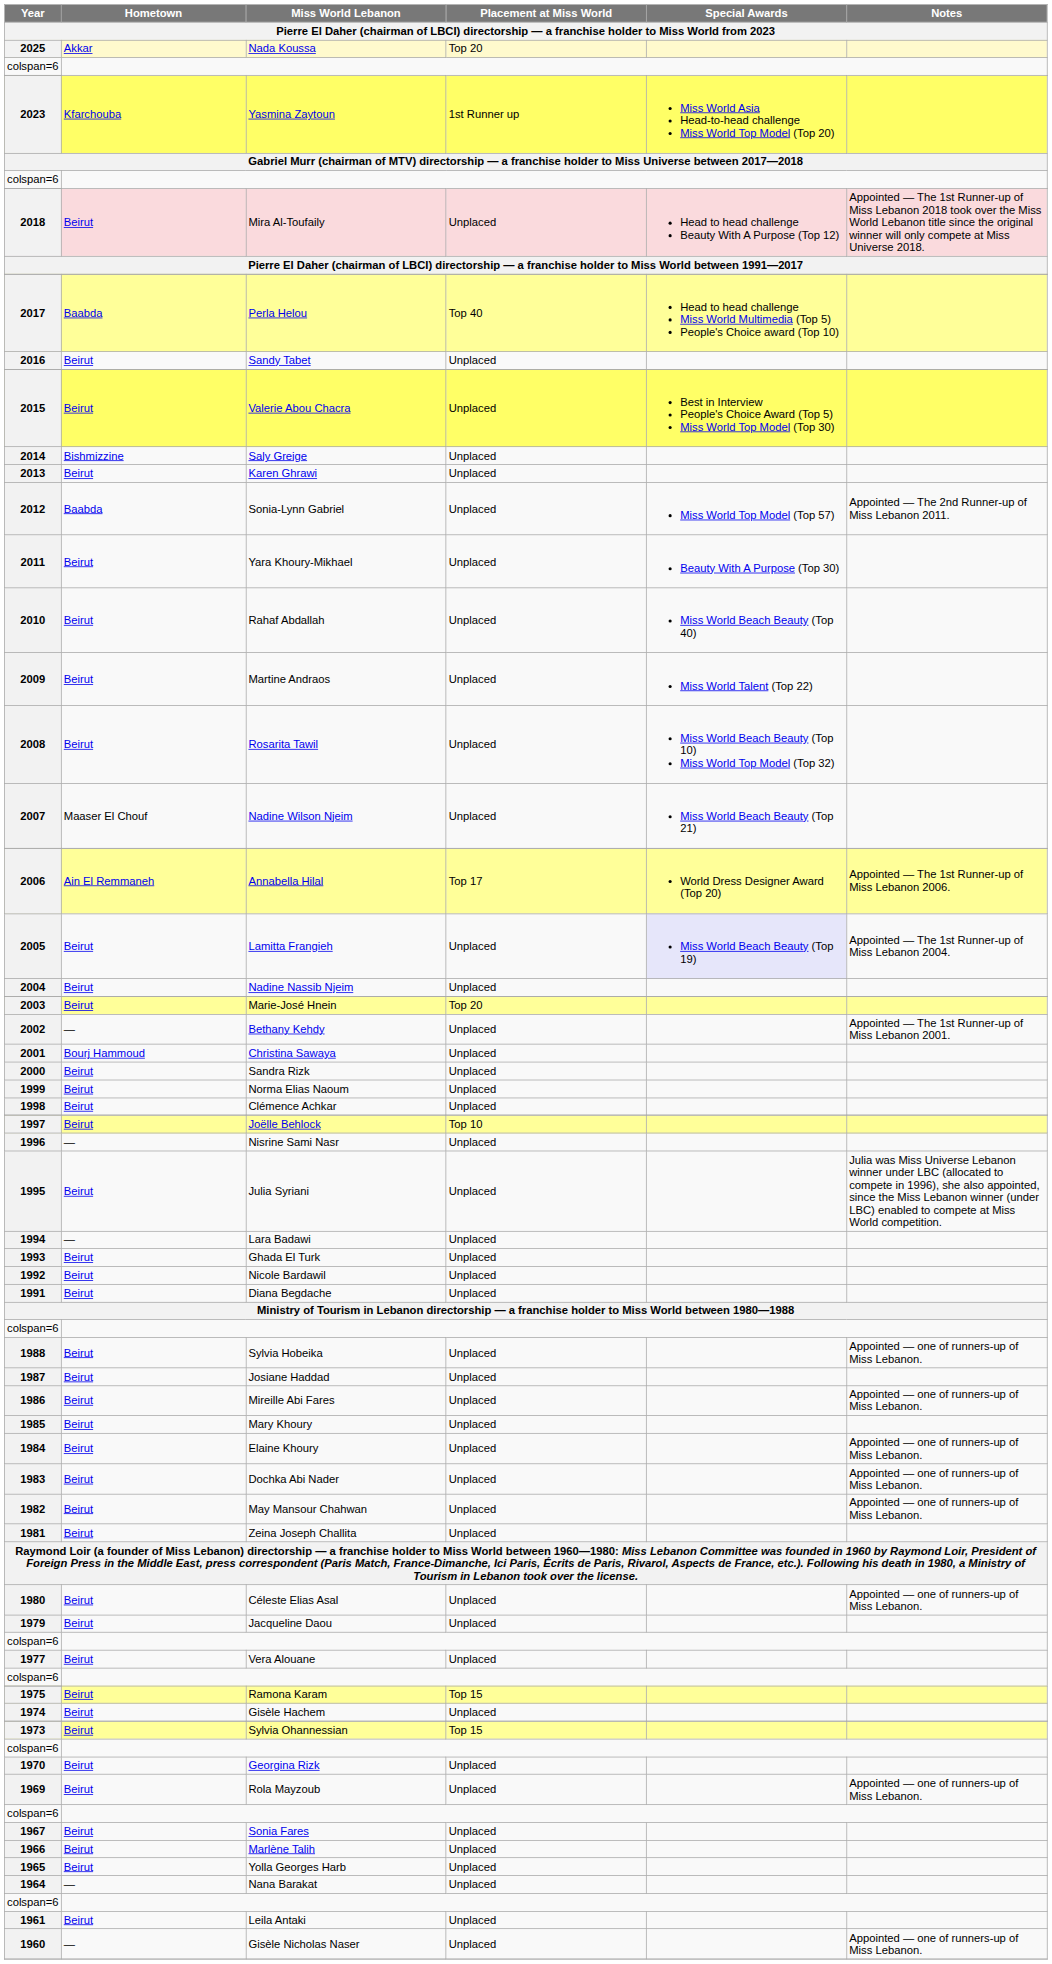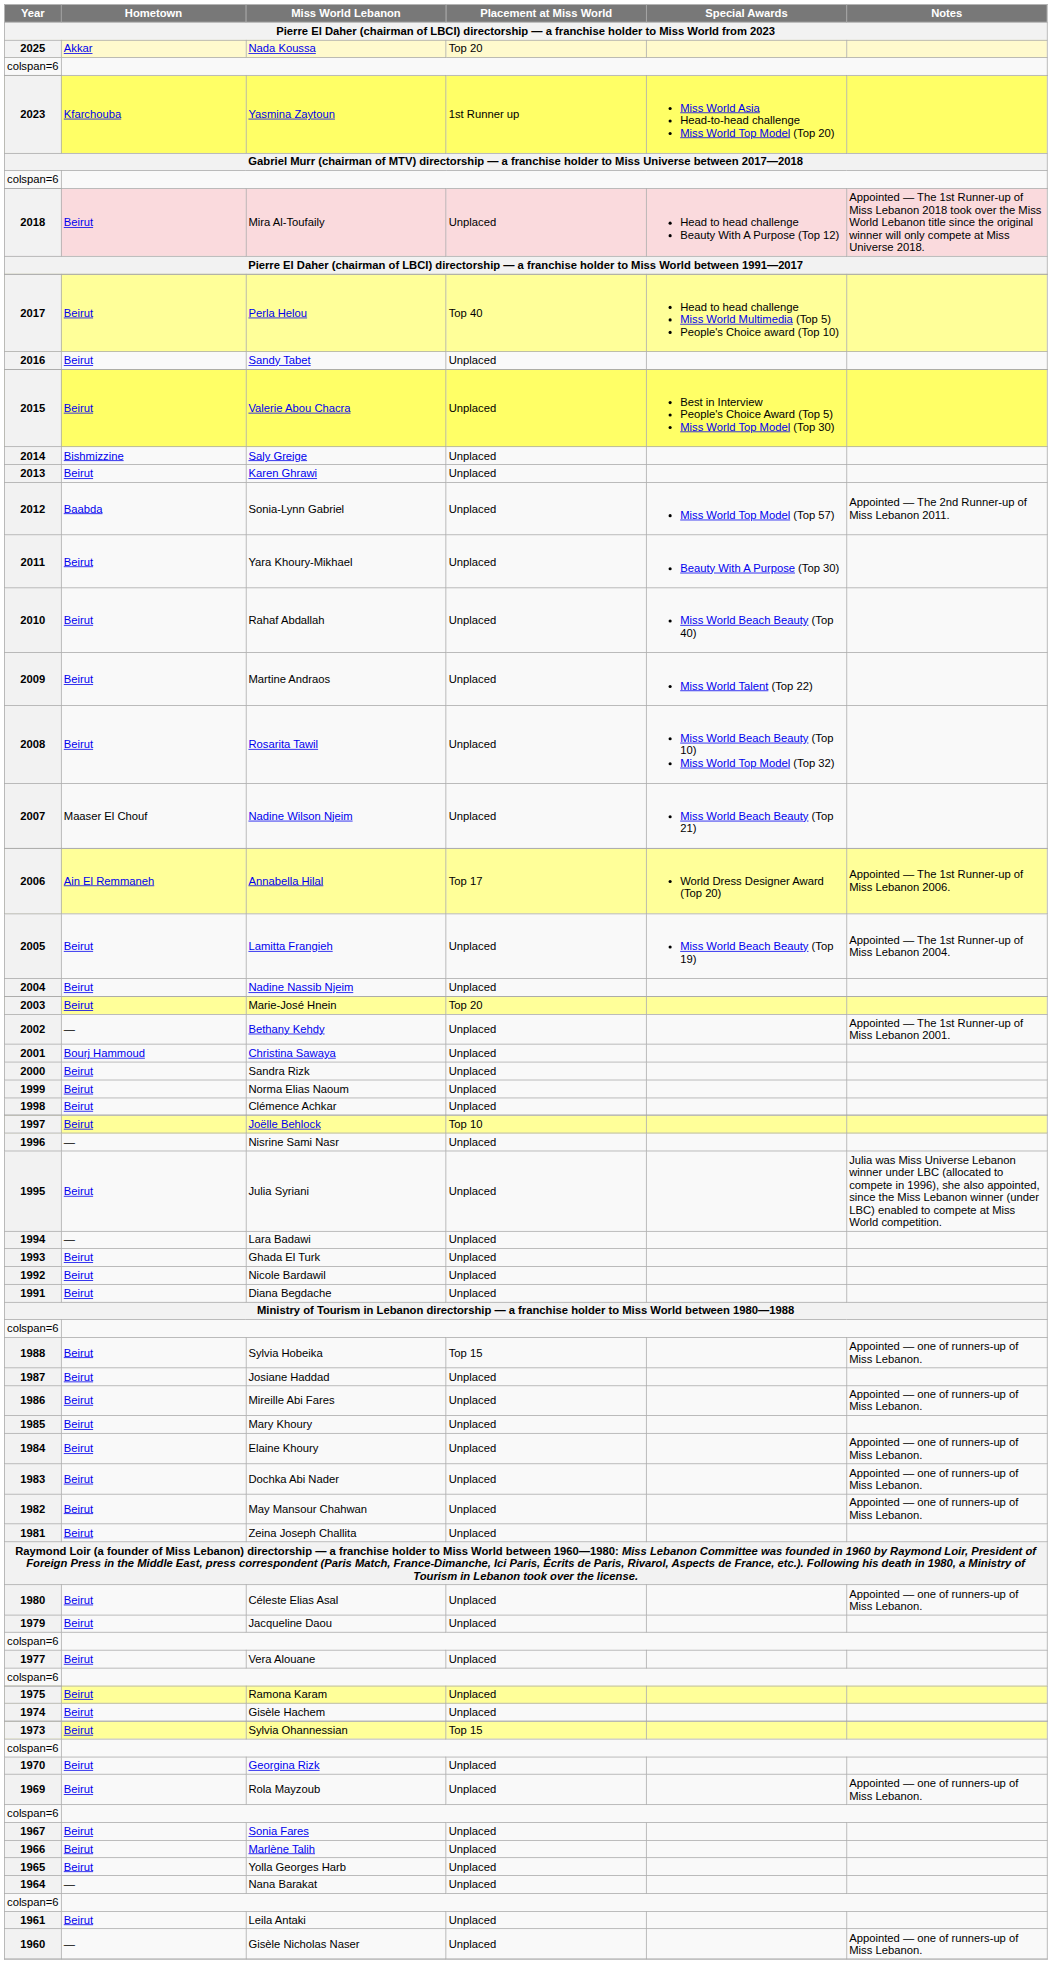2017 | Hometown: Baabda -> Beirut
2005 | Special Awards: lavender background -> no background
1988 | Placement at Miss World: Unplaced -> Top 15
1975 | Placement at Miss World: Top 15 -> Unplaced
